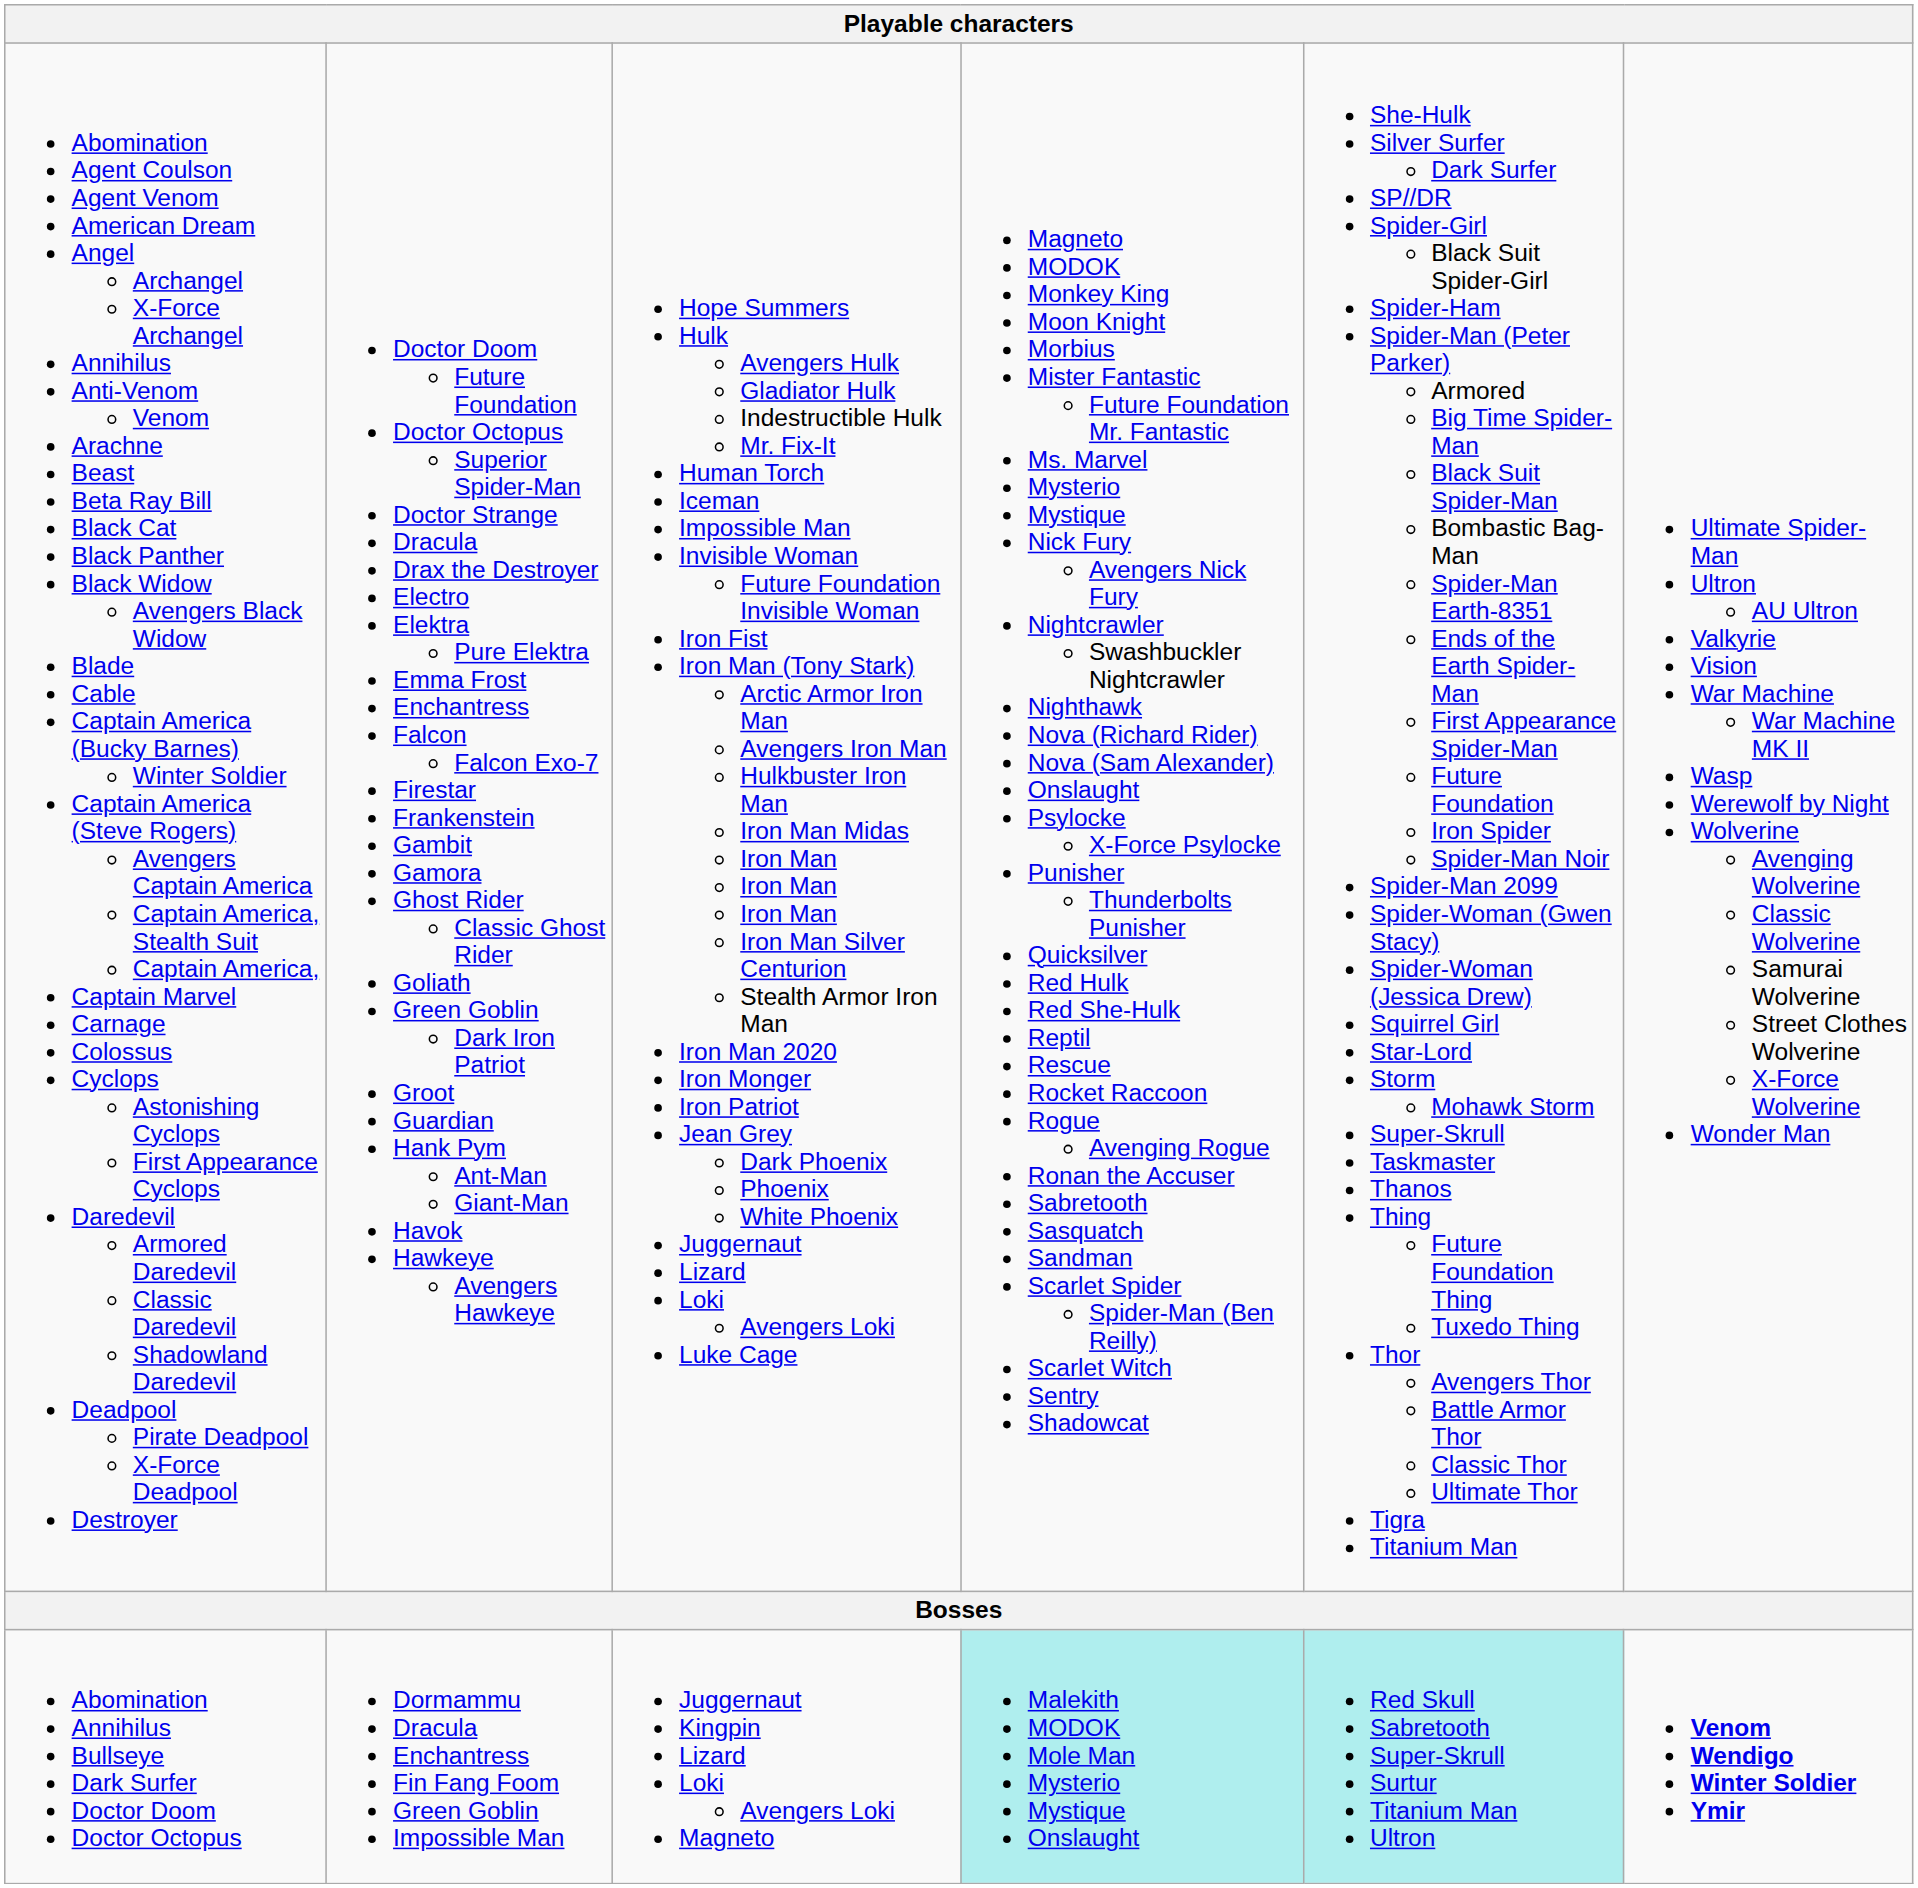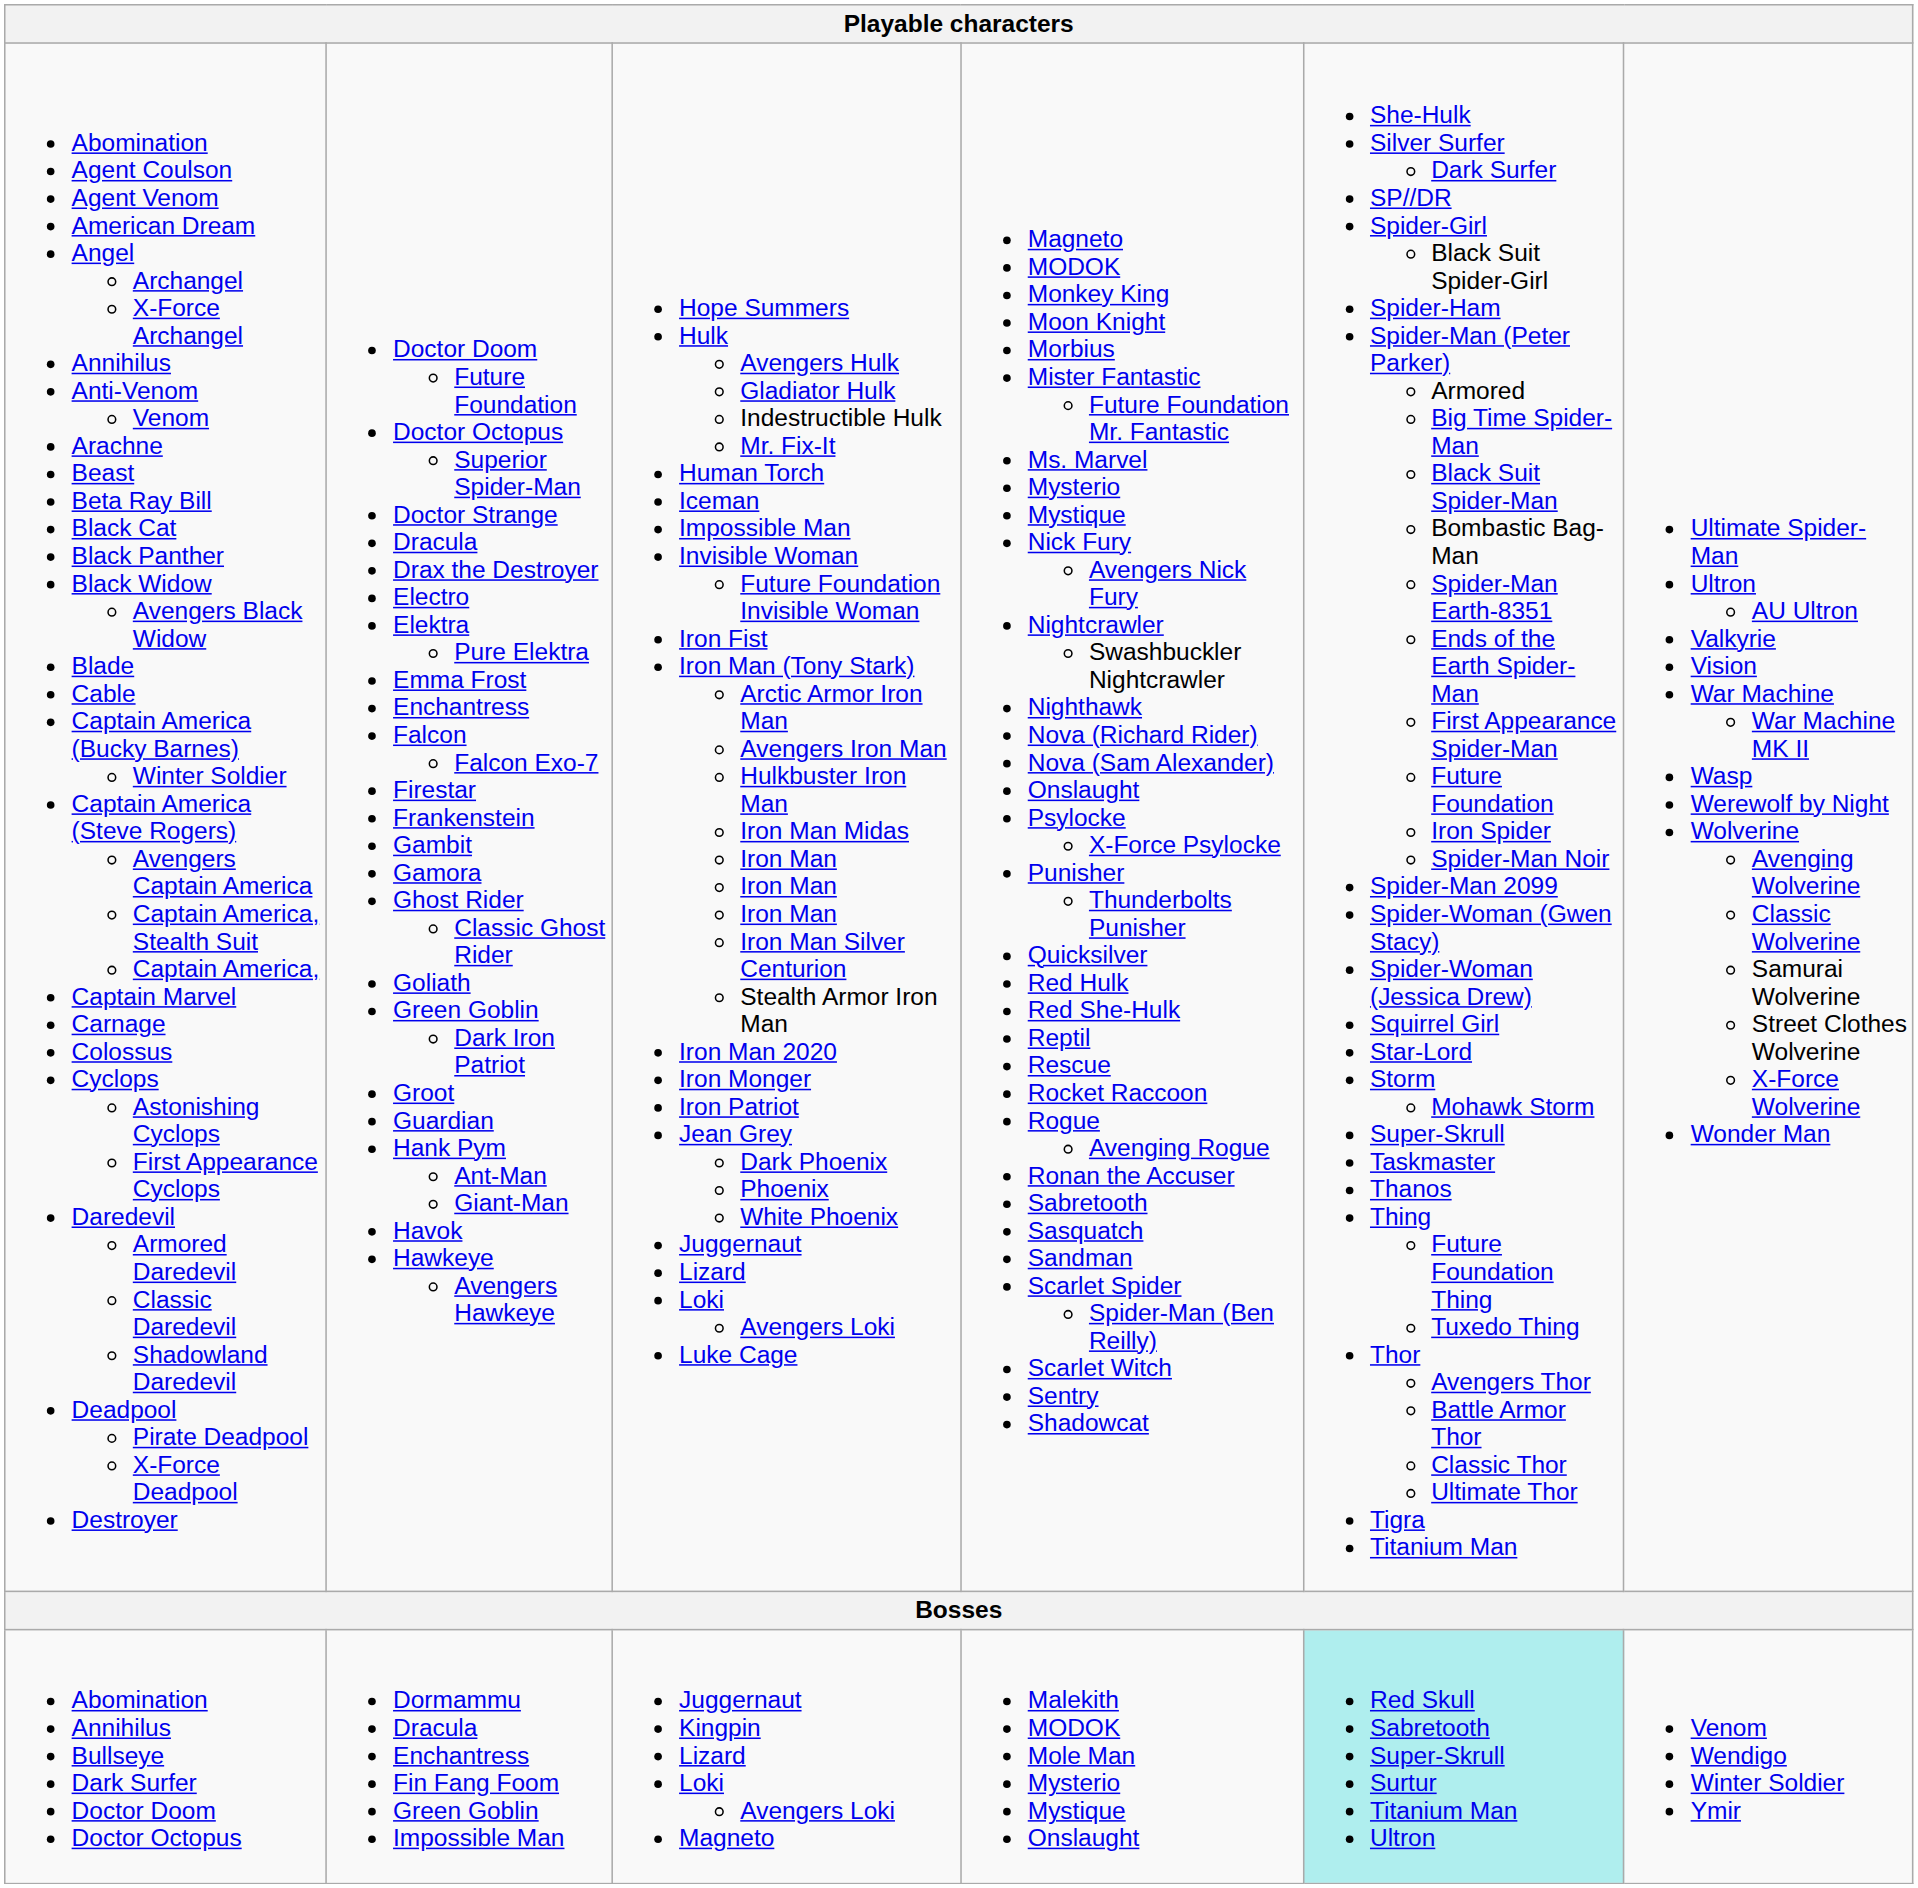row 4 | column 4: paleturquoise background -> no background
row 4 | column 6: bold -> normal
